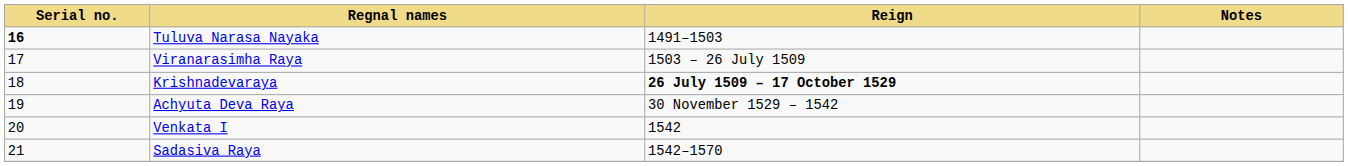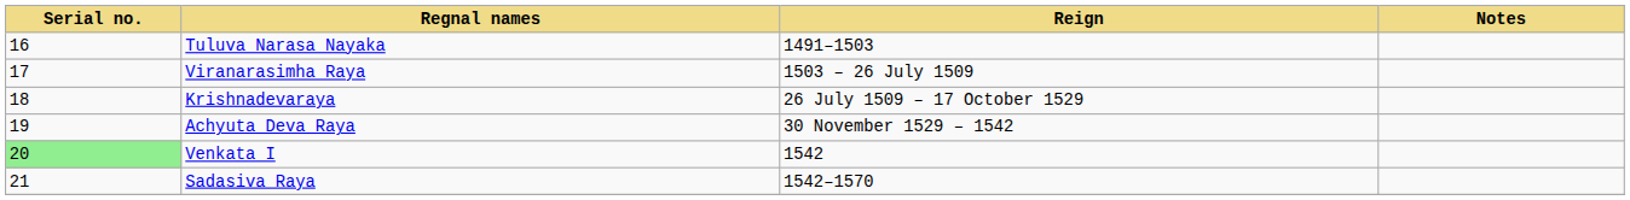Tuluva Narasa Nayaka | Serial no.: bold -> normal
Krishnadevaraya | Reign: bold -> normal
Venkata I | Serial no.: no background -> lightgreen background
